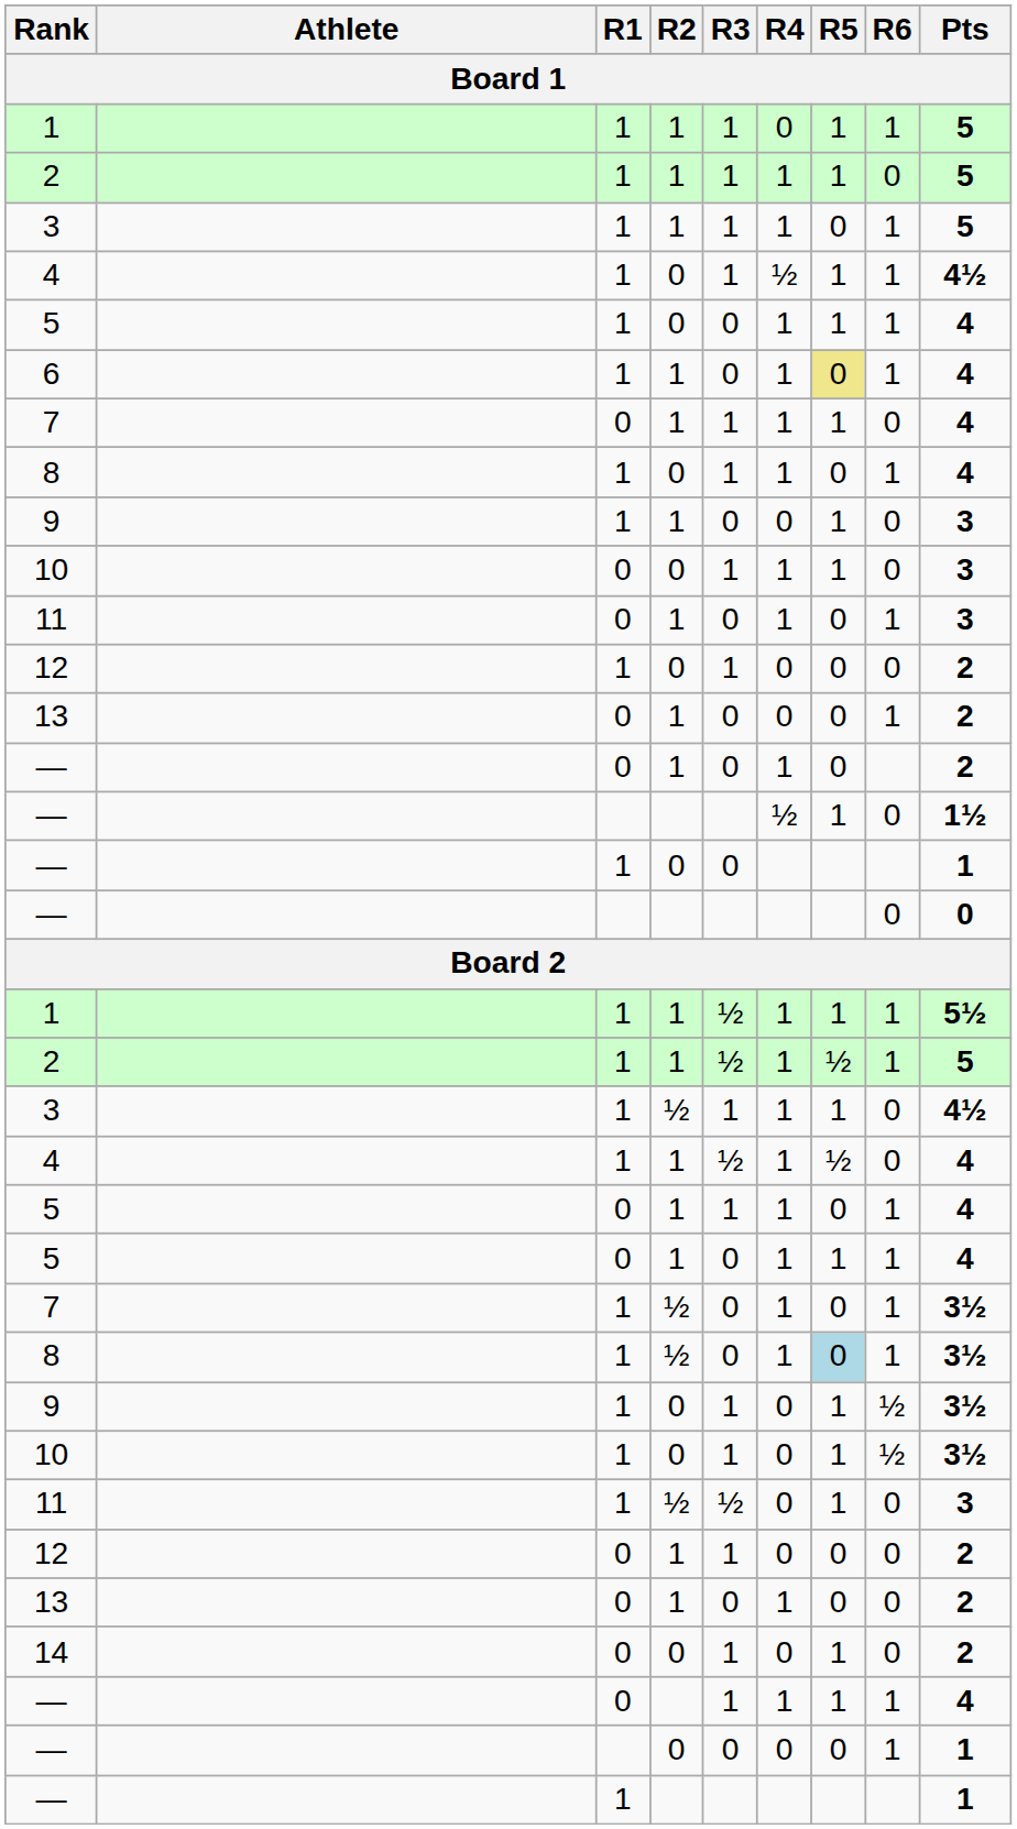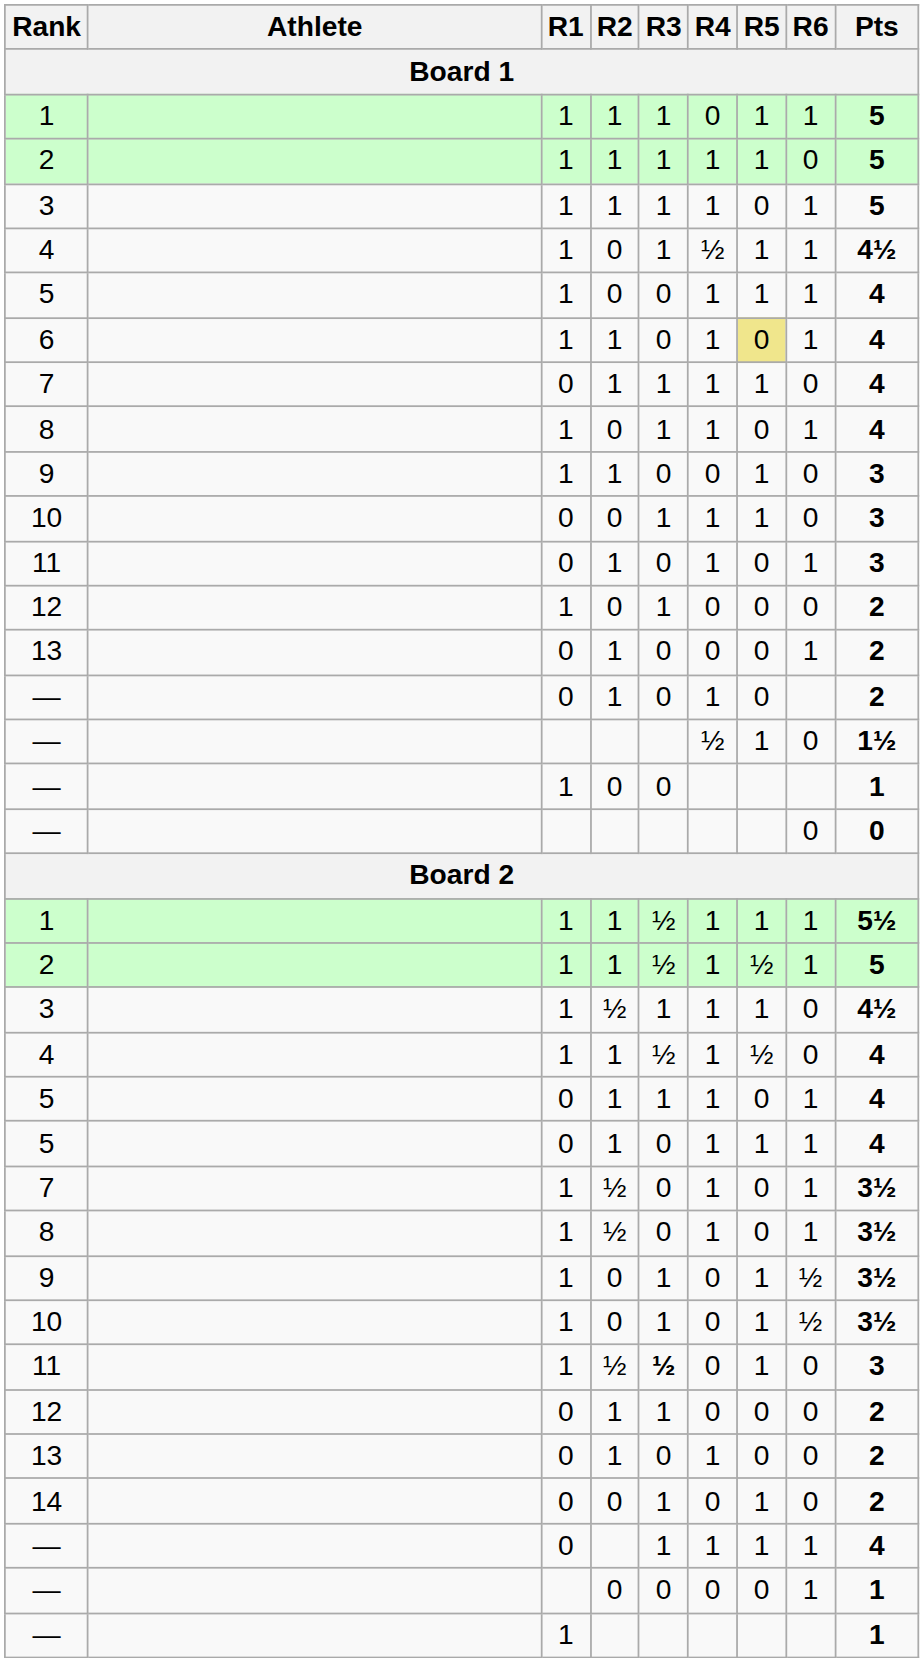8 / ½ | R5: lightblue background -> no background
11 / ½ | R3: normal -> bold
